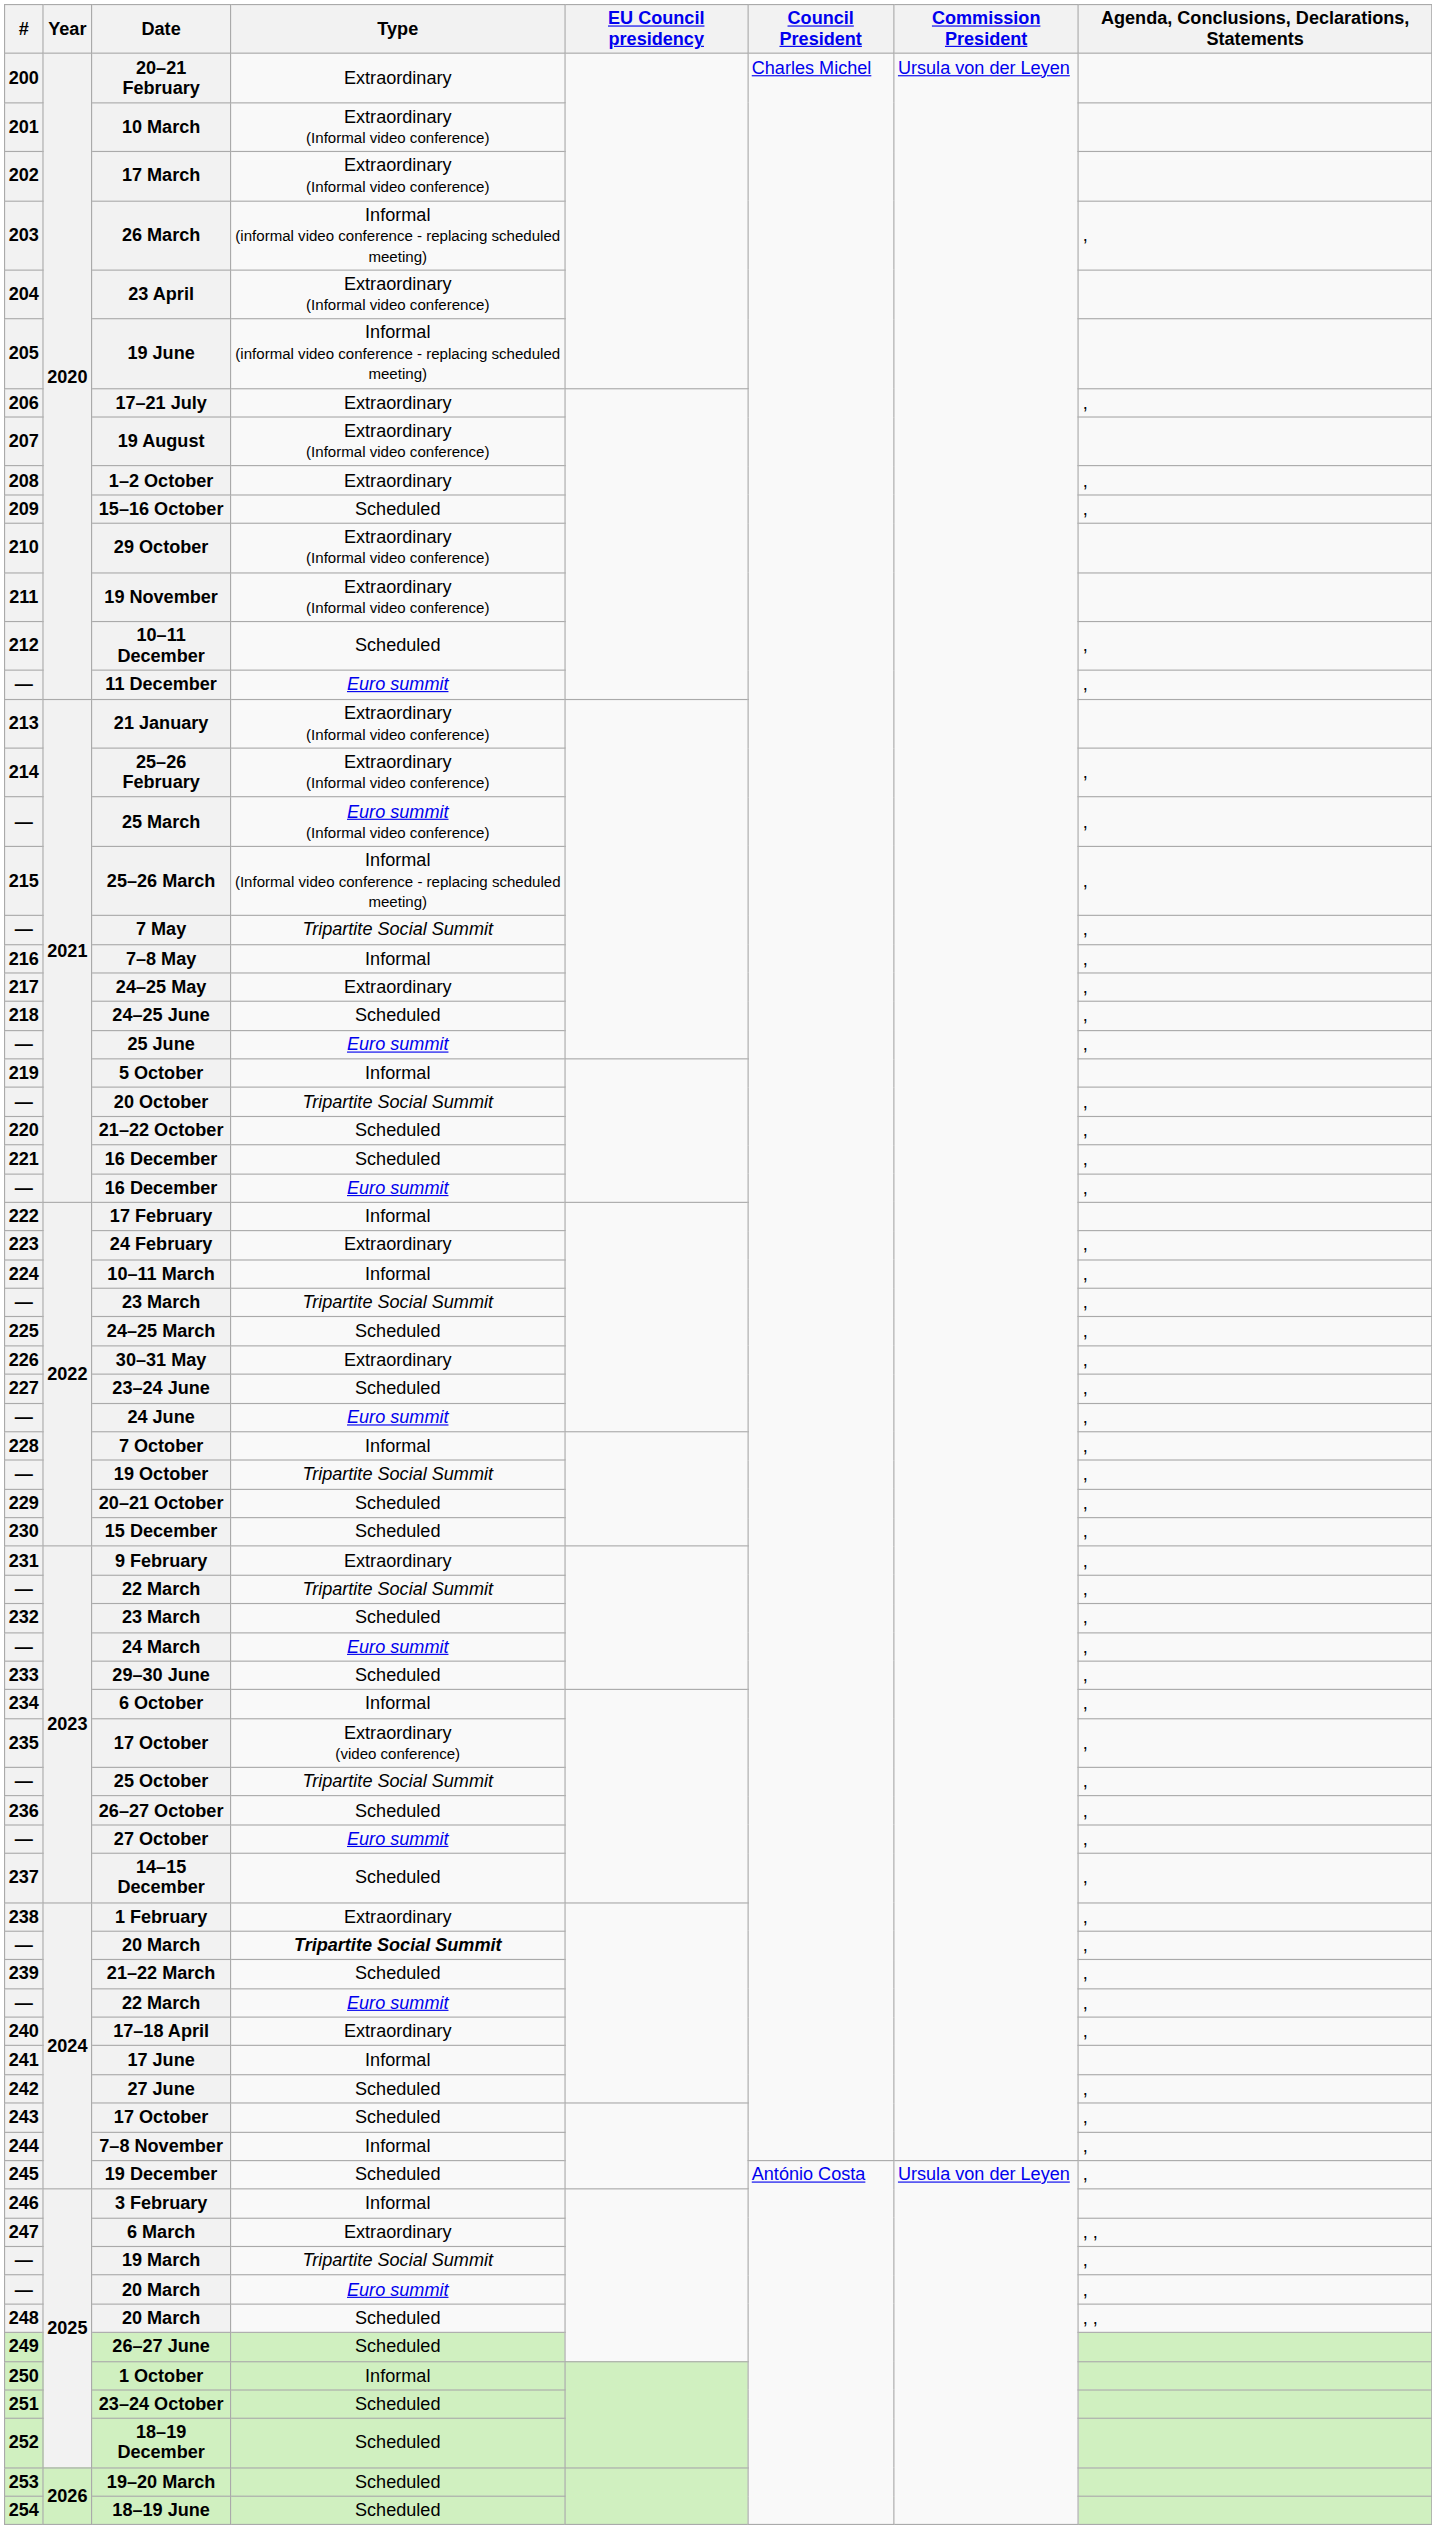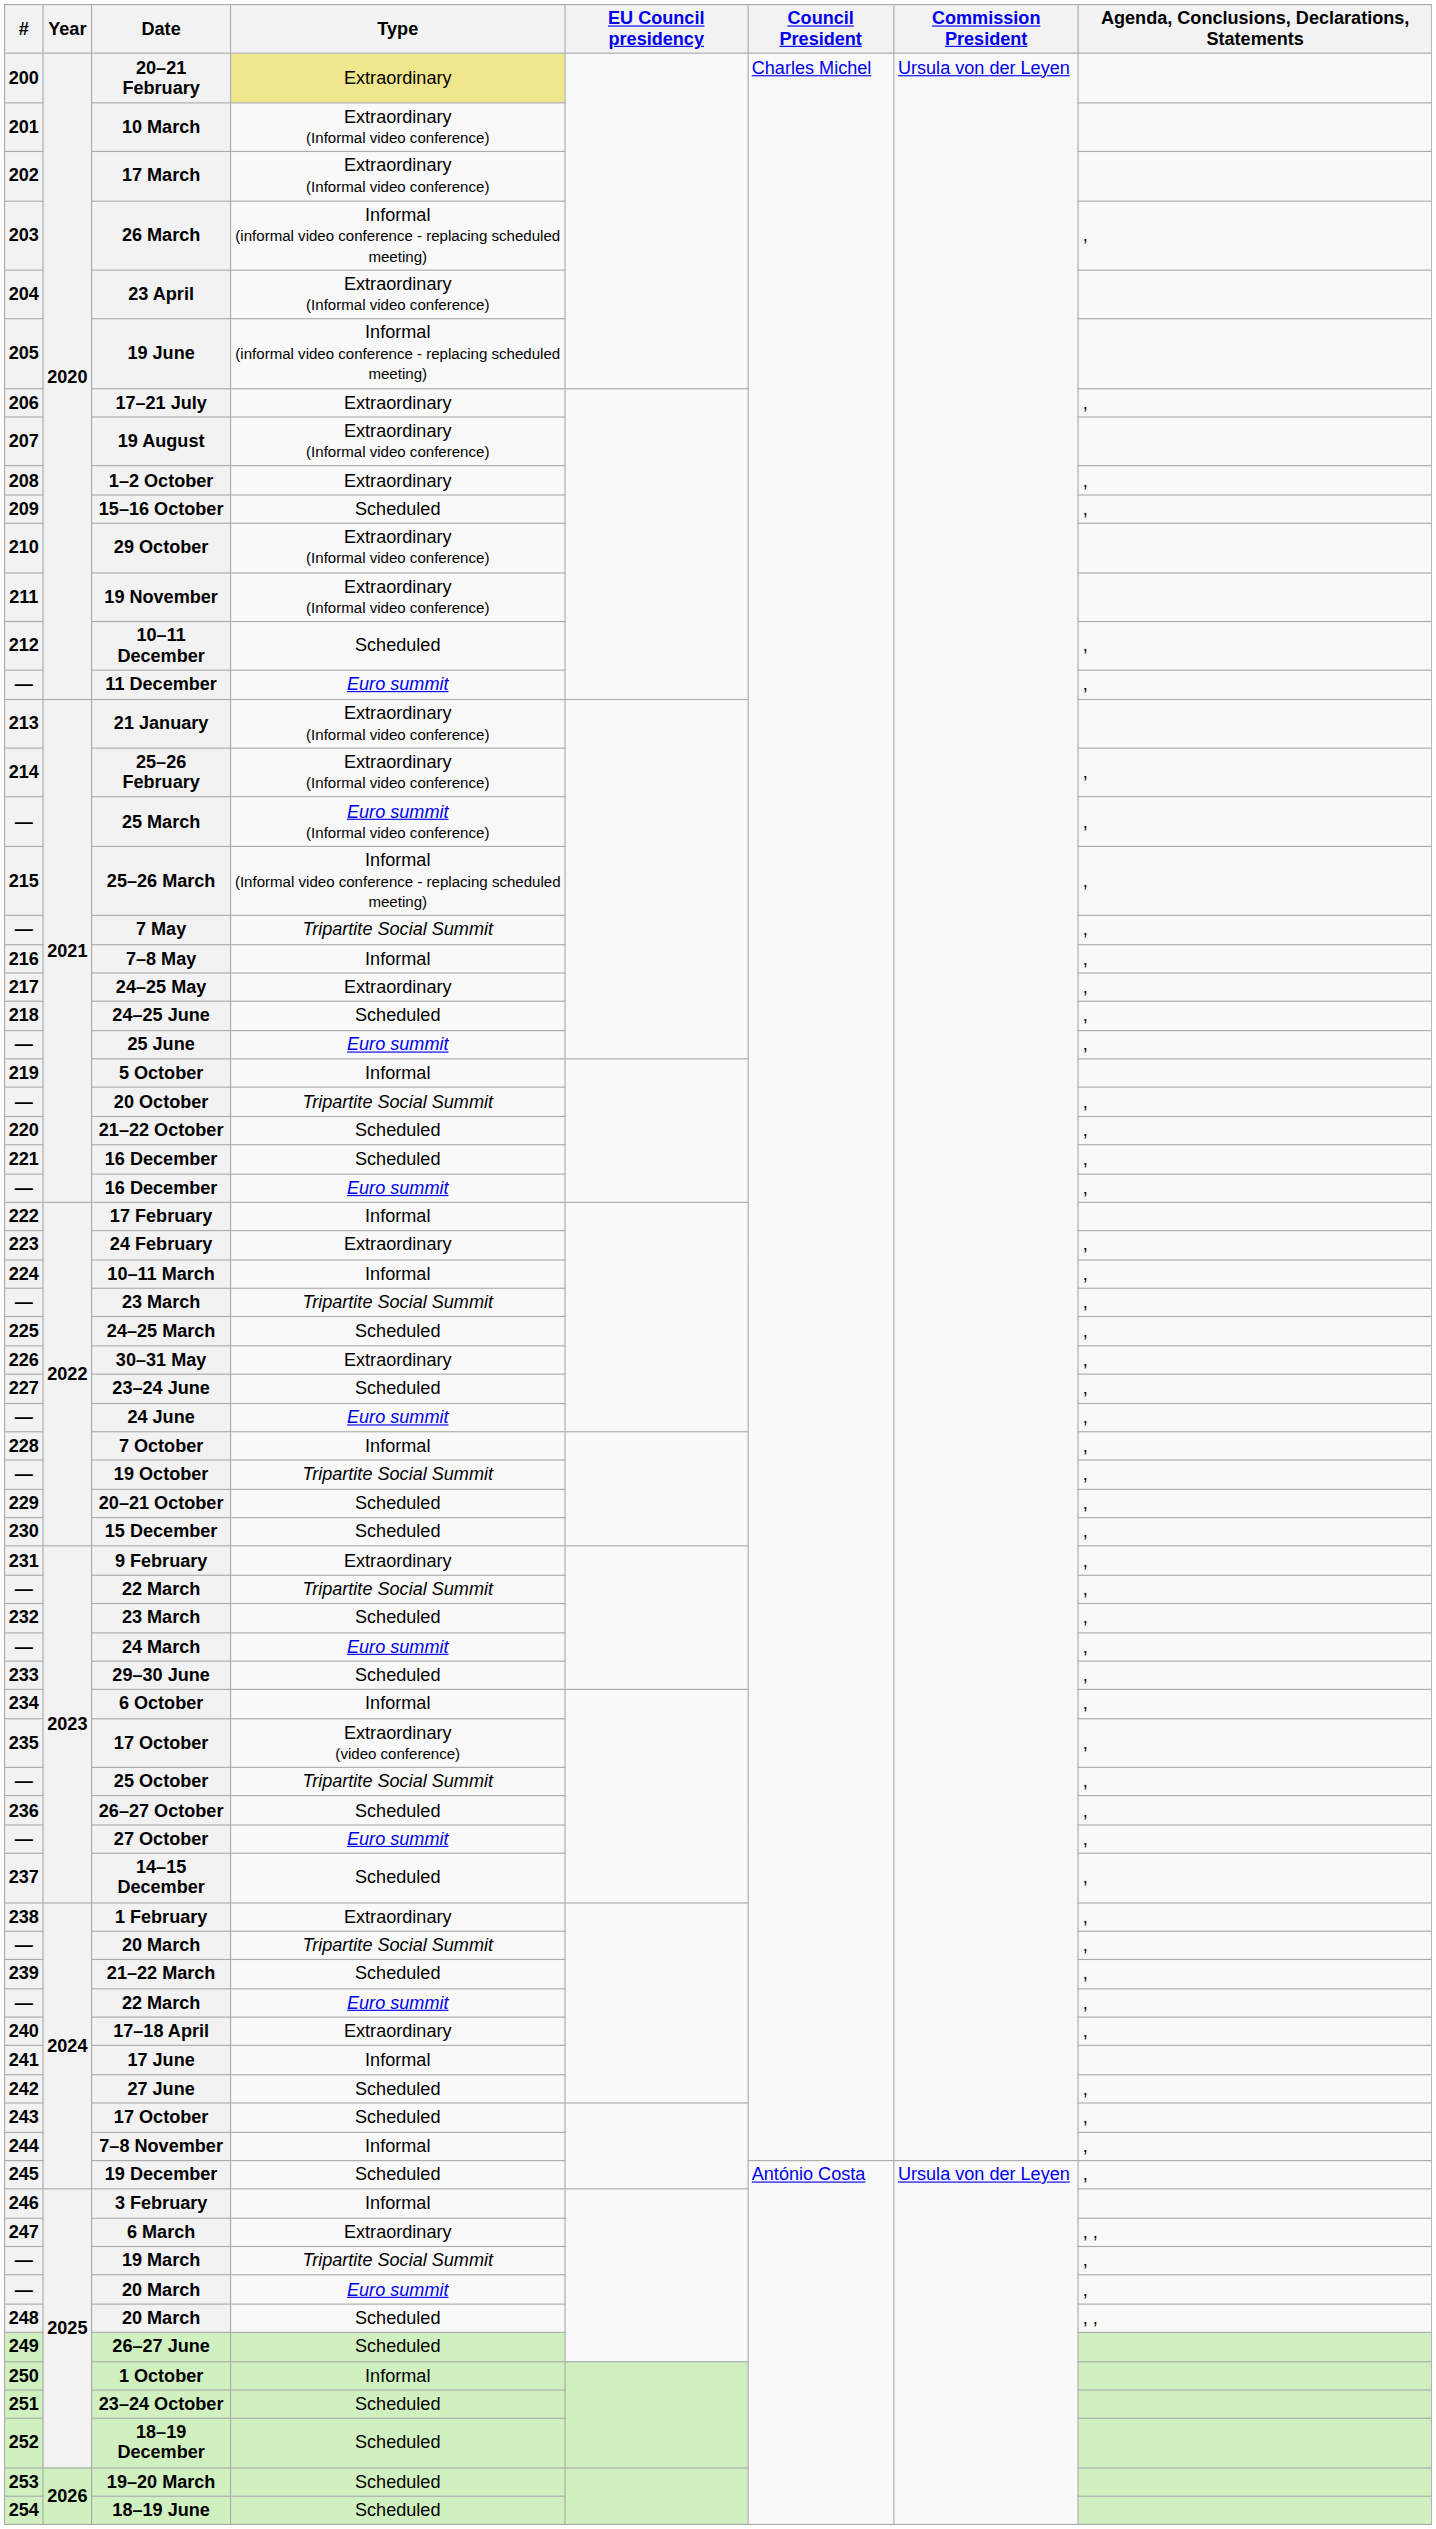20–21 February | Type: no background -> khaki background
20 March / Tripartite Social Summit | Type: bold -> normal
